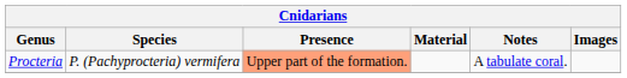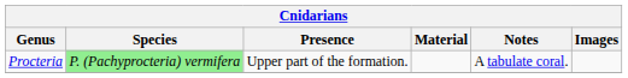Procteria | Species: no background -> lightgreen background
Procteria | Presence: lightsalmon background -> no background
